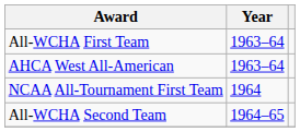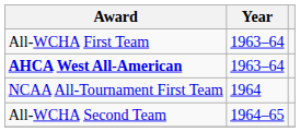row 3 | Award: normal -> bold
